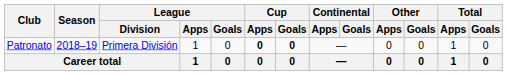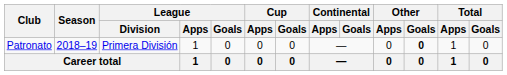Patronato | Cup / Apps: bold -> normal
Patronato | Cup / Goals: bold -> normal
Patronato | Other / Goals: normal -> bold
